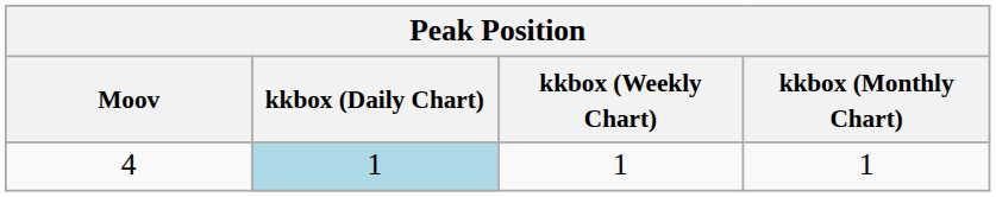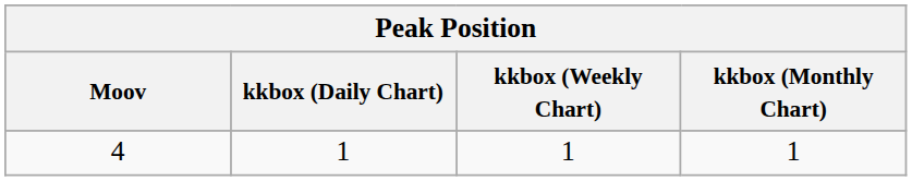4 | kkbox (Daily Chart): lightblue background -> no background
